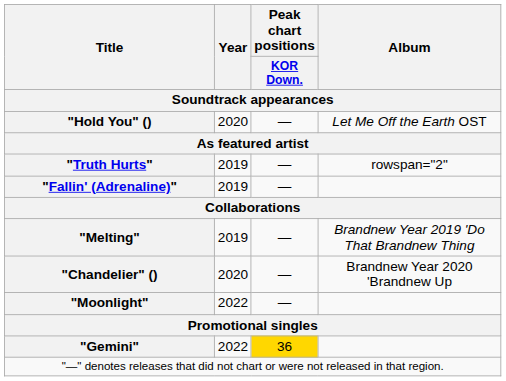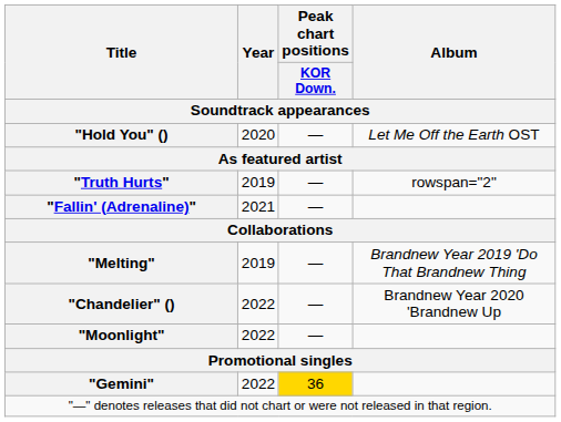"Fallin' (Adrenaline)" | Year / Soundtrack appearances: 2019 -> 2021
"Chandelier" () | Year / Soundtrack appearances: 2020 -> 2022
